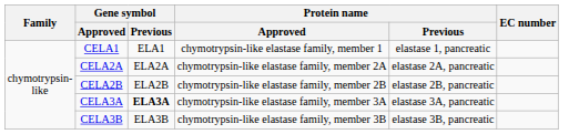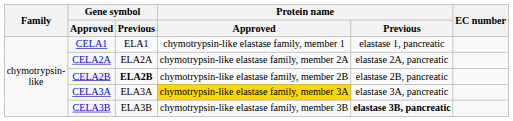CELA2B | Gene symbol / Previous: normal -> bold
CELA3A | Gene symbol / Previous: bold -> normal
CELA3A | Protein name / Approved: no background -> gold background
CELA3B | Protein name / Previous: normal -> bold
